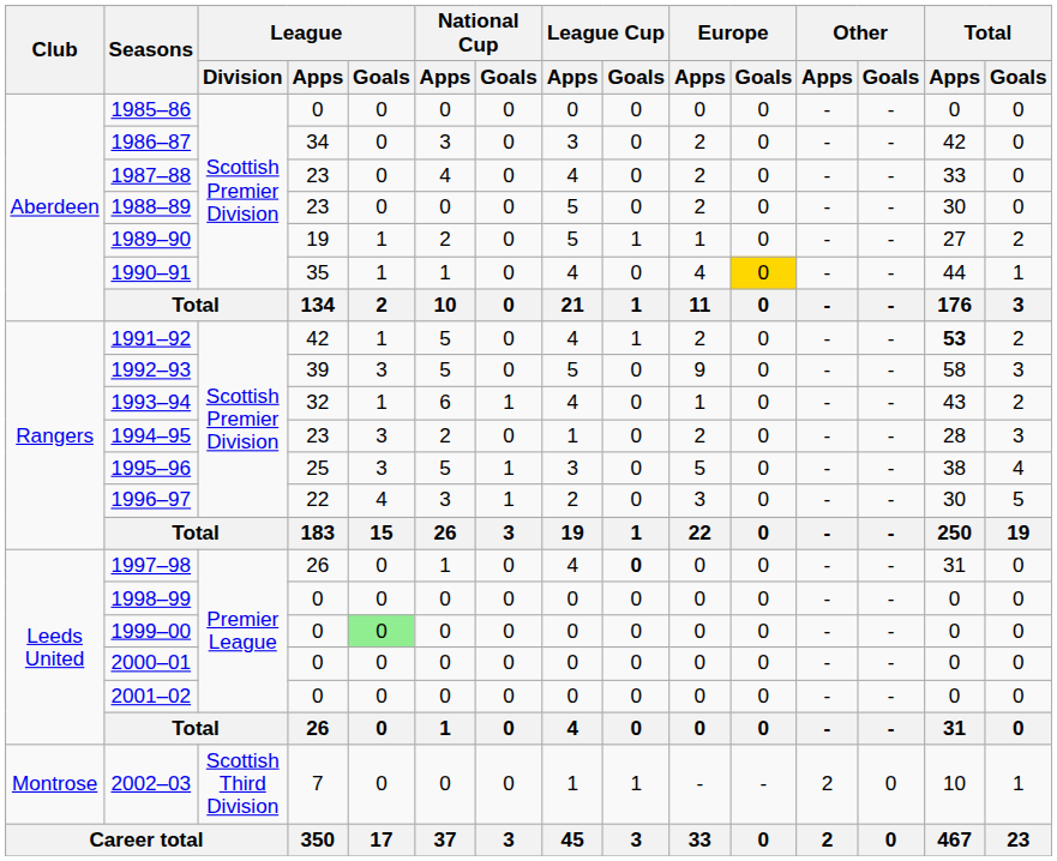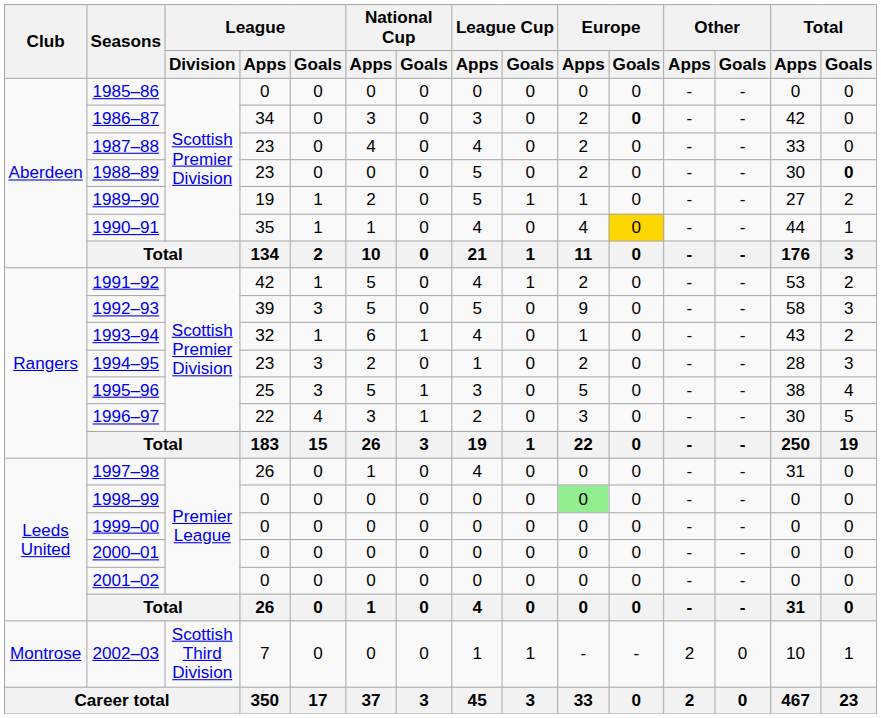1986–87 | Europe / Goals: normal -> bold
1988–89 | Total / Goals: normal -> bold
1991–92 | Total / Apps: bold -> normal
1997–98 | League Cup / Goals: bold -> normal
1998–99 | Europe / Apps: no background -> lightgreen background
1999–00 | League / Goals: lightgreen background -> no background
